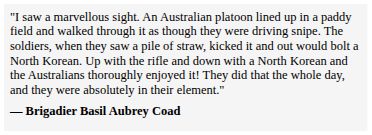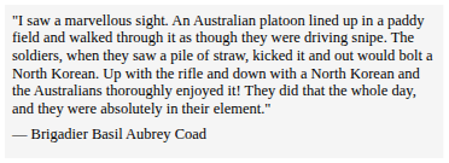row 2 | column 1: bold -> normal
